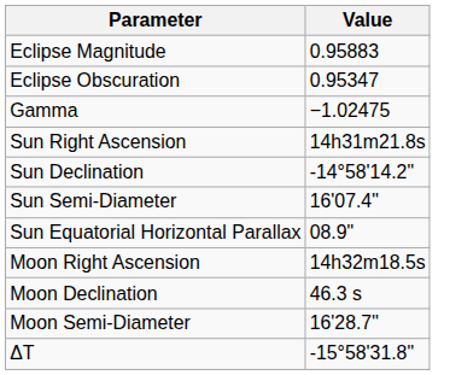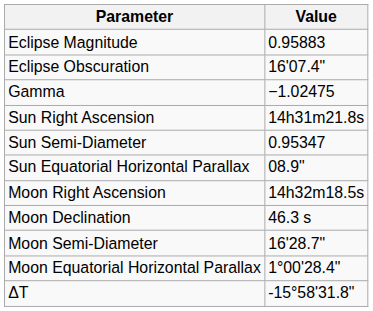Eclipse Obscuration | Value: 0.95347 -> 16'07.4"
- row: Sun Declination | -14°58'14.2"
Sun Semi-Diameter | Value: 16'07.4" -> 0.95347
+ row: Moon Equatorial Horizontal Parallax | 1°00'28.4"
